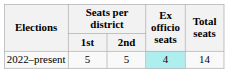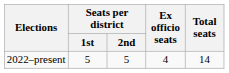2022–present | Ex officio seats: paleturquoise background -> no background
